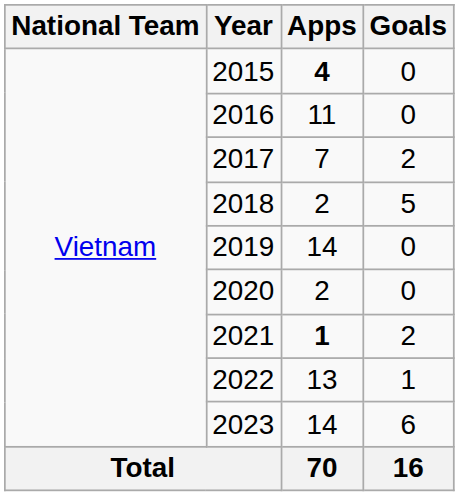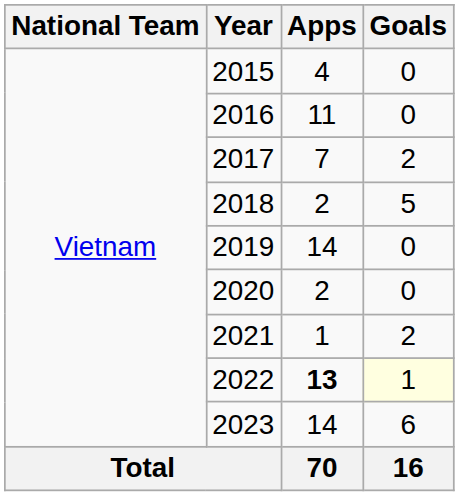2015 | Apps: bold -> normal
2021 | Apps: bold -> normal
2022 | Apps: normal -> bold
2022 | Goals: no background -> lightyellow background
